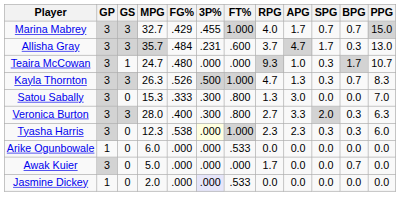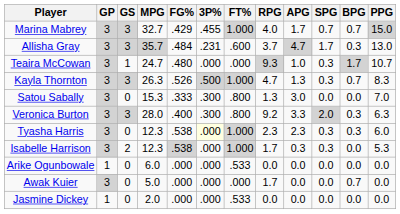Veronica Burton | RPG: 2.7 -> 9.2
+ row: Isabelle Harrison | 3 | 2 | 12.3 | .538 | .000 | 1.000 | 1.7 | 0.3 | 0.3 | 0.0 | 5.3
Jasmine Dickey | 3P%: lavender background -> no background
